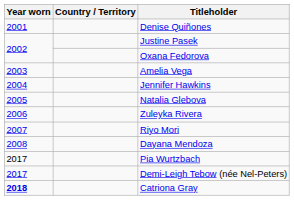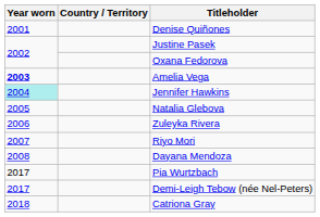Amelia Vega | Year worn: normal -> bold
Jennifer Hawkins | Year worn: no background -> paleturquoise background
Catriona Gray | Year worn: bold -> normal
